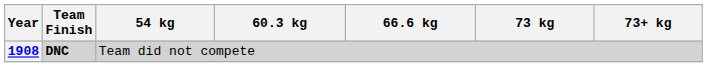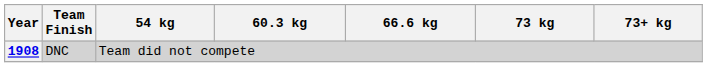1908 | Team Finish: bold -> normal
